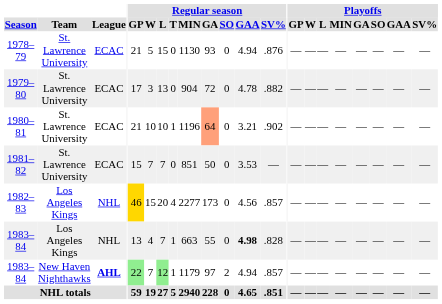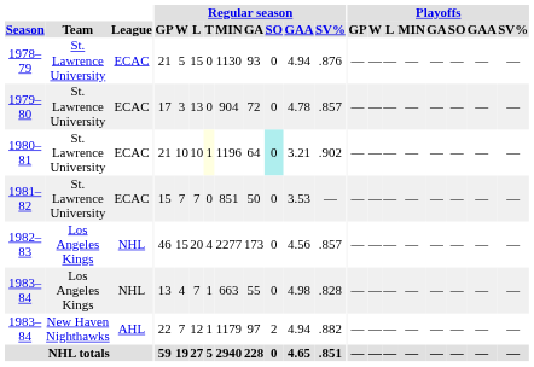1979–80 | Regular season / SV%: .882 -> .857
1980–81 | Regular season / T: no background -> lightyellow background
1980–81 | Regular season / GA: lightsalmon background -> no background
1980–81 | Regular season / SO: no background -> paleturquoise background
1982–83 | Regular season / GP: gold background -> no background
1983–84 / Los Angeles Kings | Regular season / GAA: bold -> normal
1983–84 / New Haven Nighthawks | League: bold -> normal
1983–84 / New Haven Nighthawks | Regular season / GP: lightgreen background -> no background
1983–84 / New Haven Nighthawks | Regular season / L: lightgreen background -> no background
1983–84 / New Haven Nighthawks | Regular season / SV%: .857 -> .882
